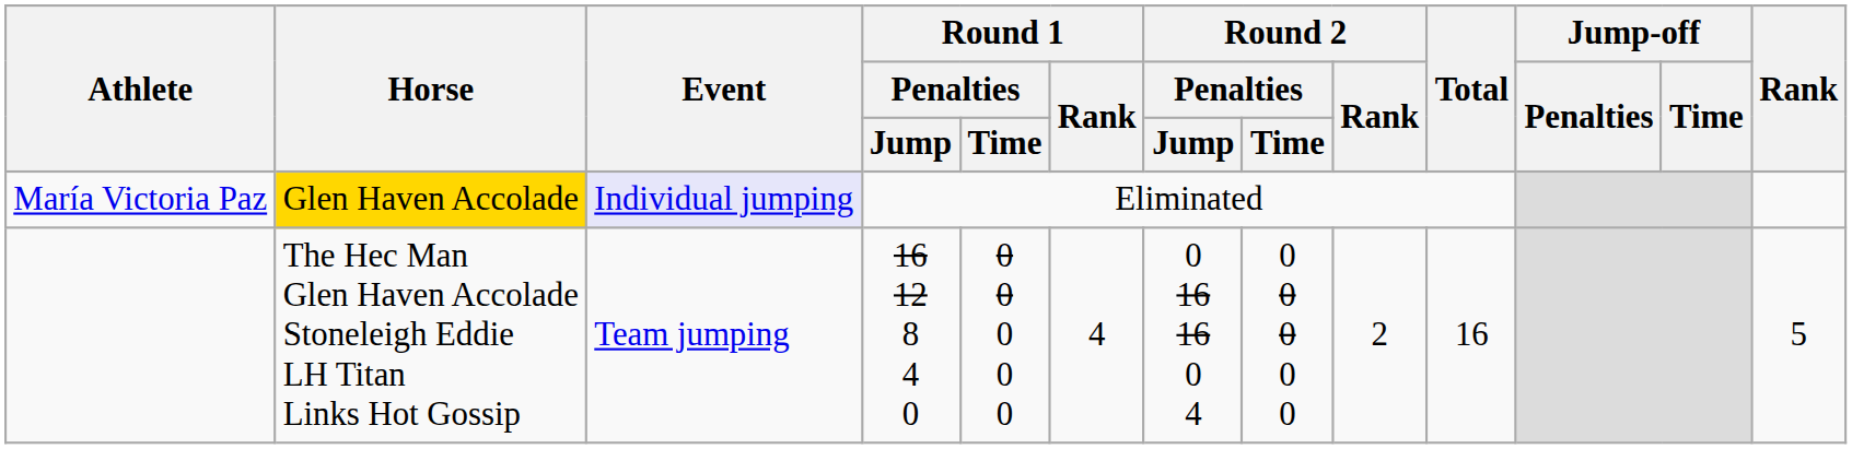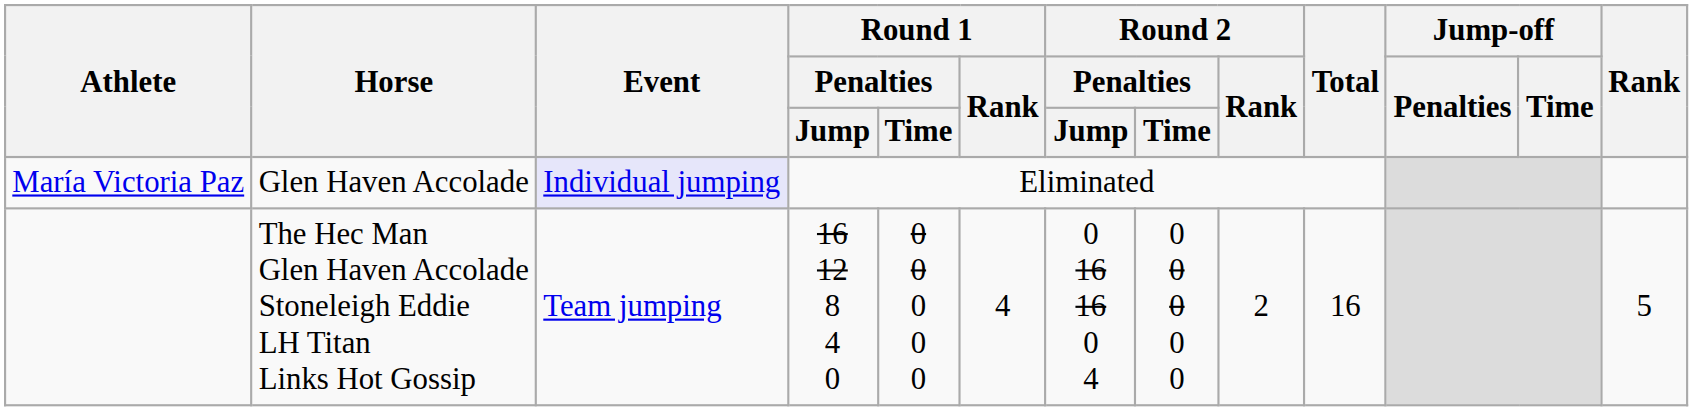María Victoria Paz | Horse: gold background -> no background
